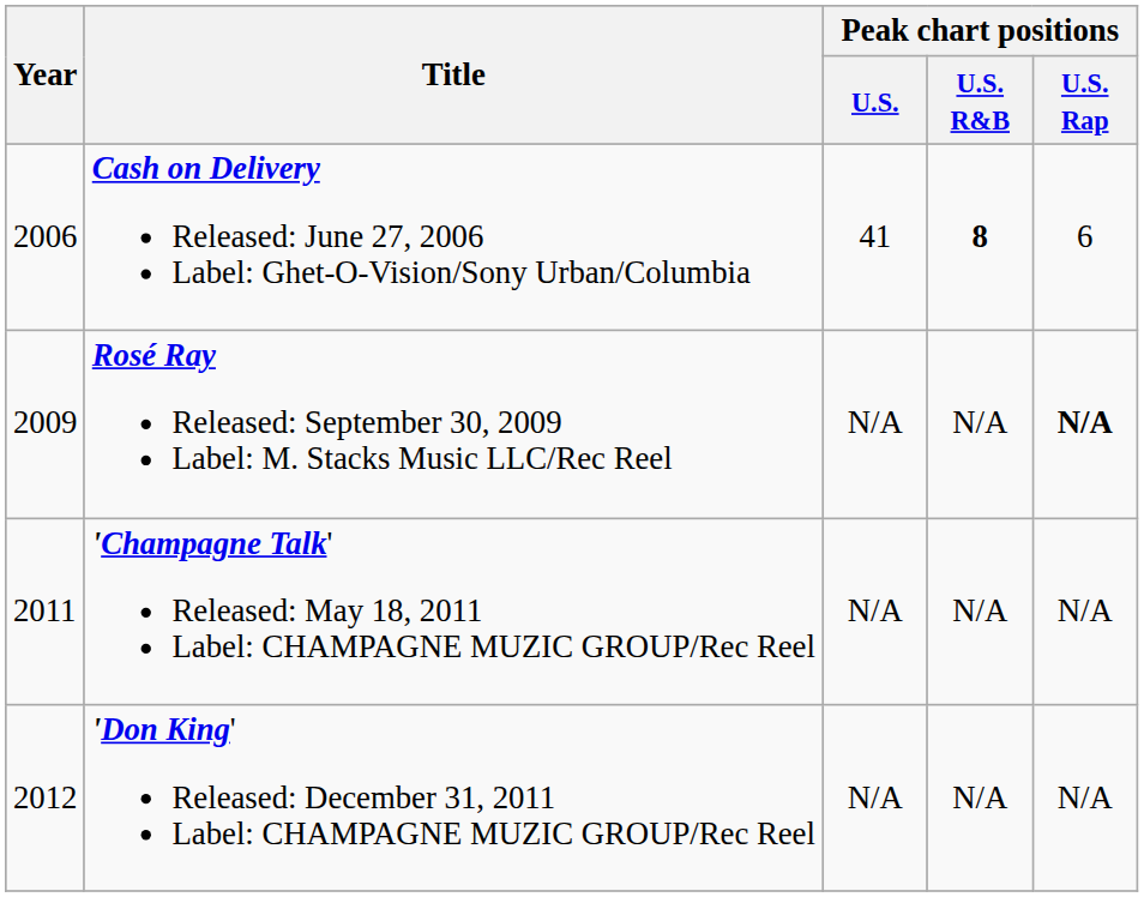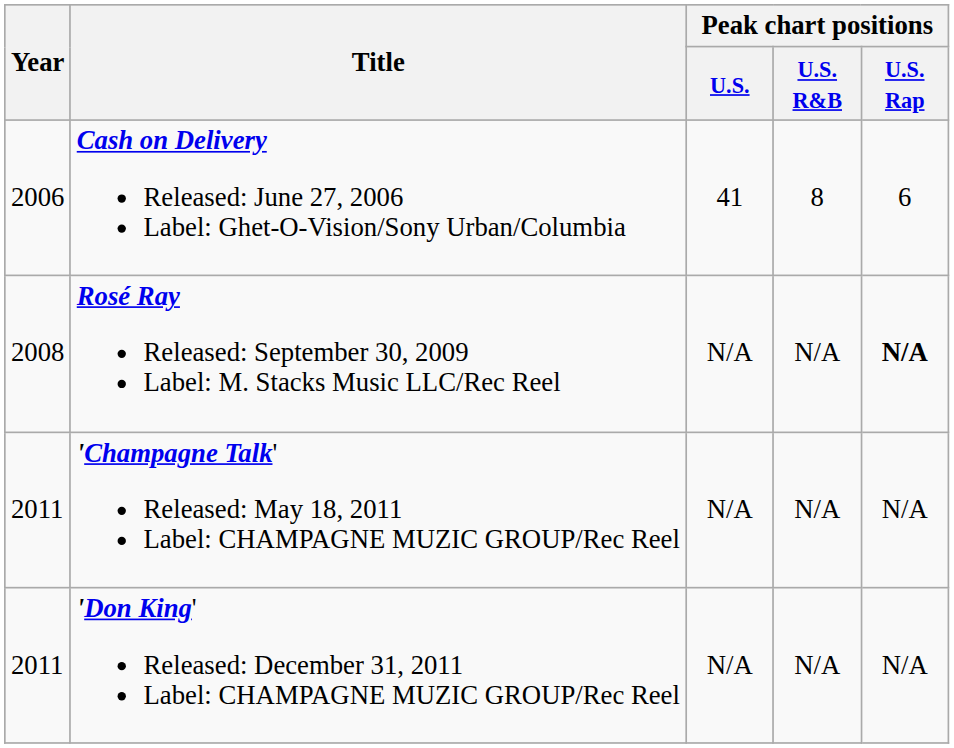row 3 | Peak chart positions / U.S. R&B: bold -> normal
row 4 | Year: 2009 -> 2008
row 6 | Year: 2012 -> 2011
